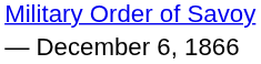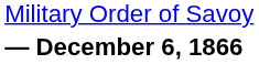— December 6, 1866 | column 1: normal -> bold
